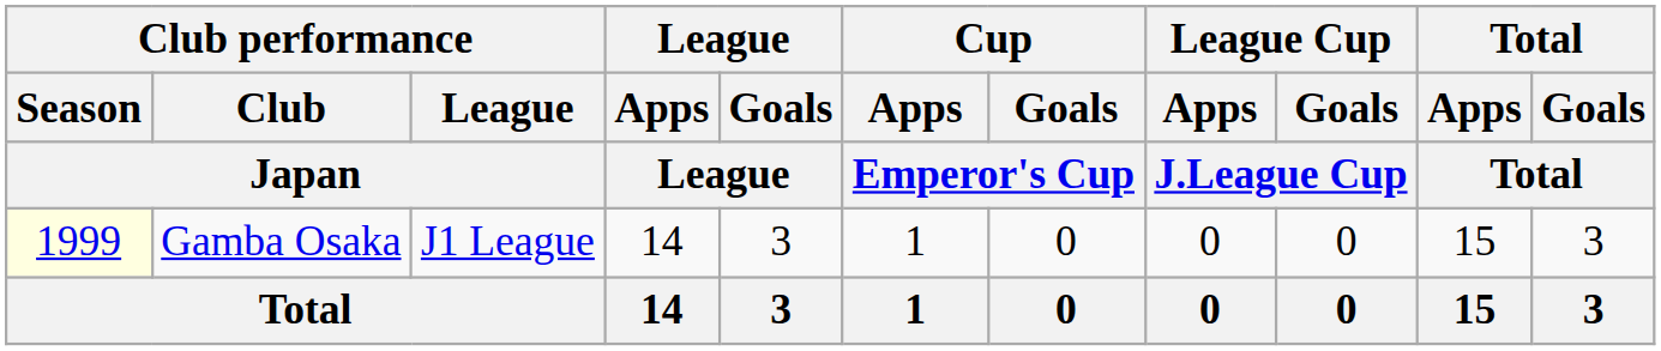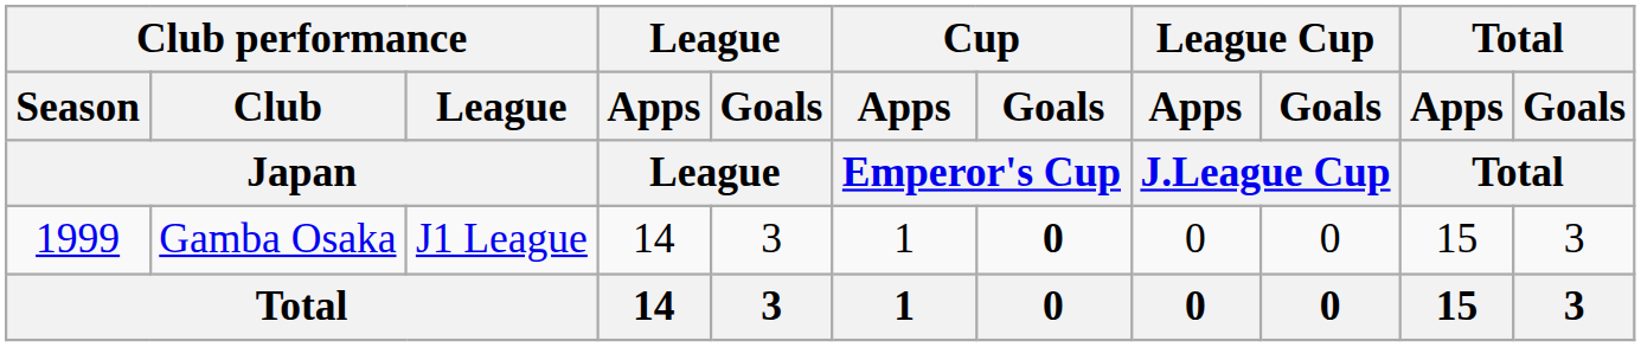Gamba Osaka | Club performance / Season / Japan: lightyellow background -> no background
Gamba Osaka | Cup / Goals / Emperor's Cup: normal -> bold
